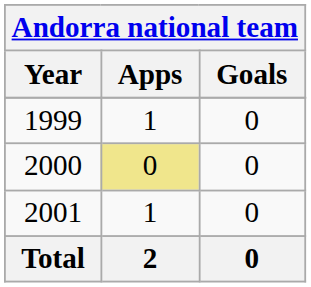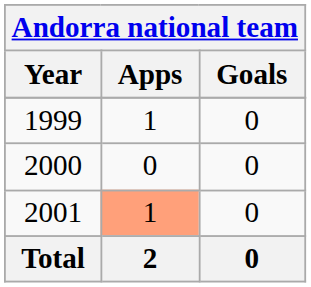2000 | Apps: khaki background -> no background
2001 | Apps: no background -> lightsalmon background
